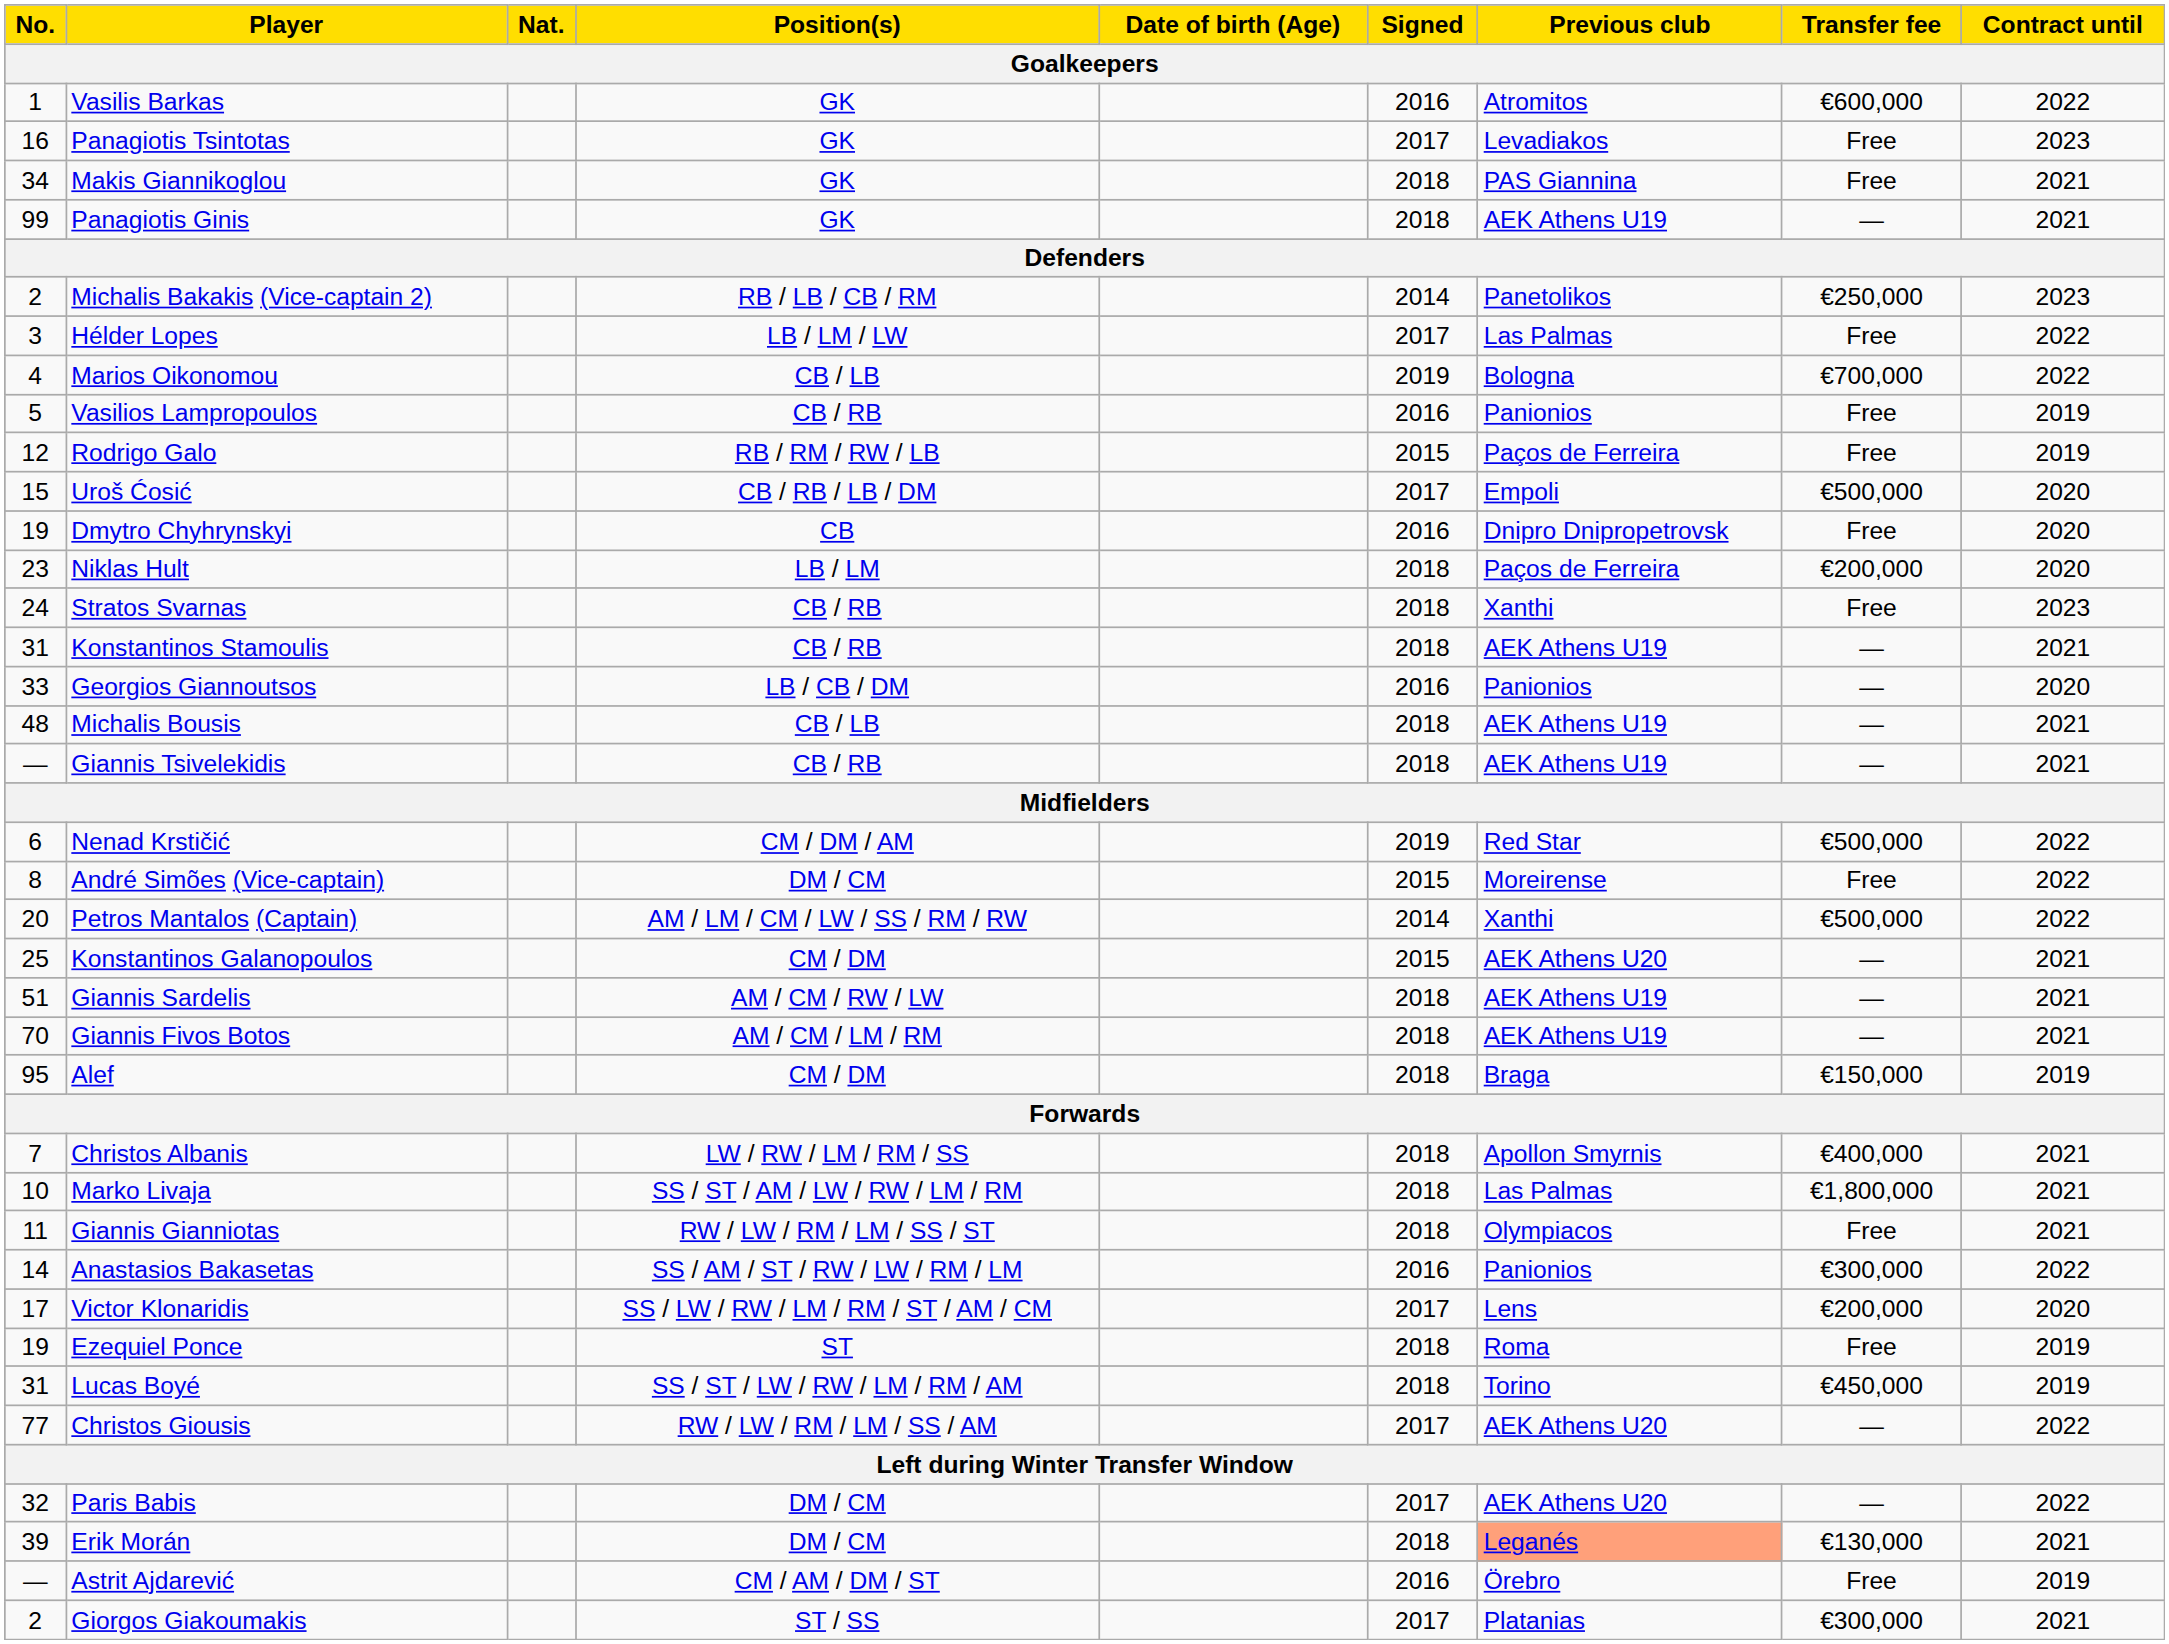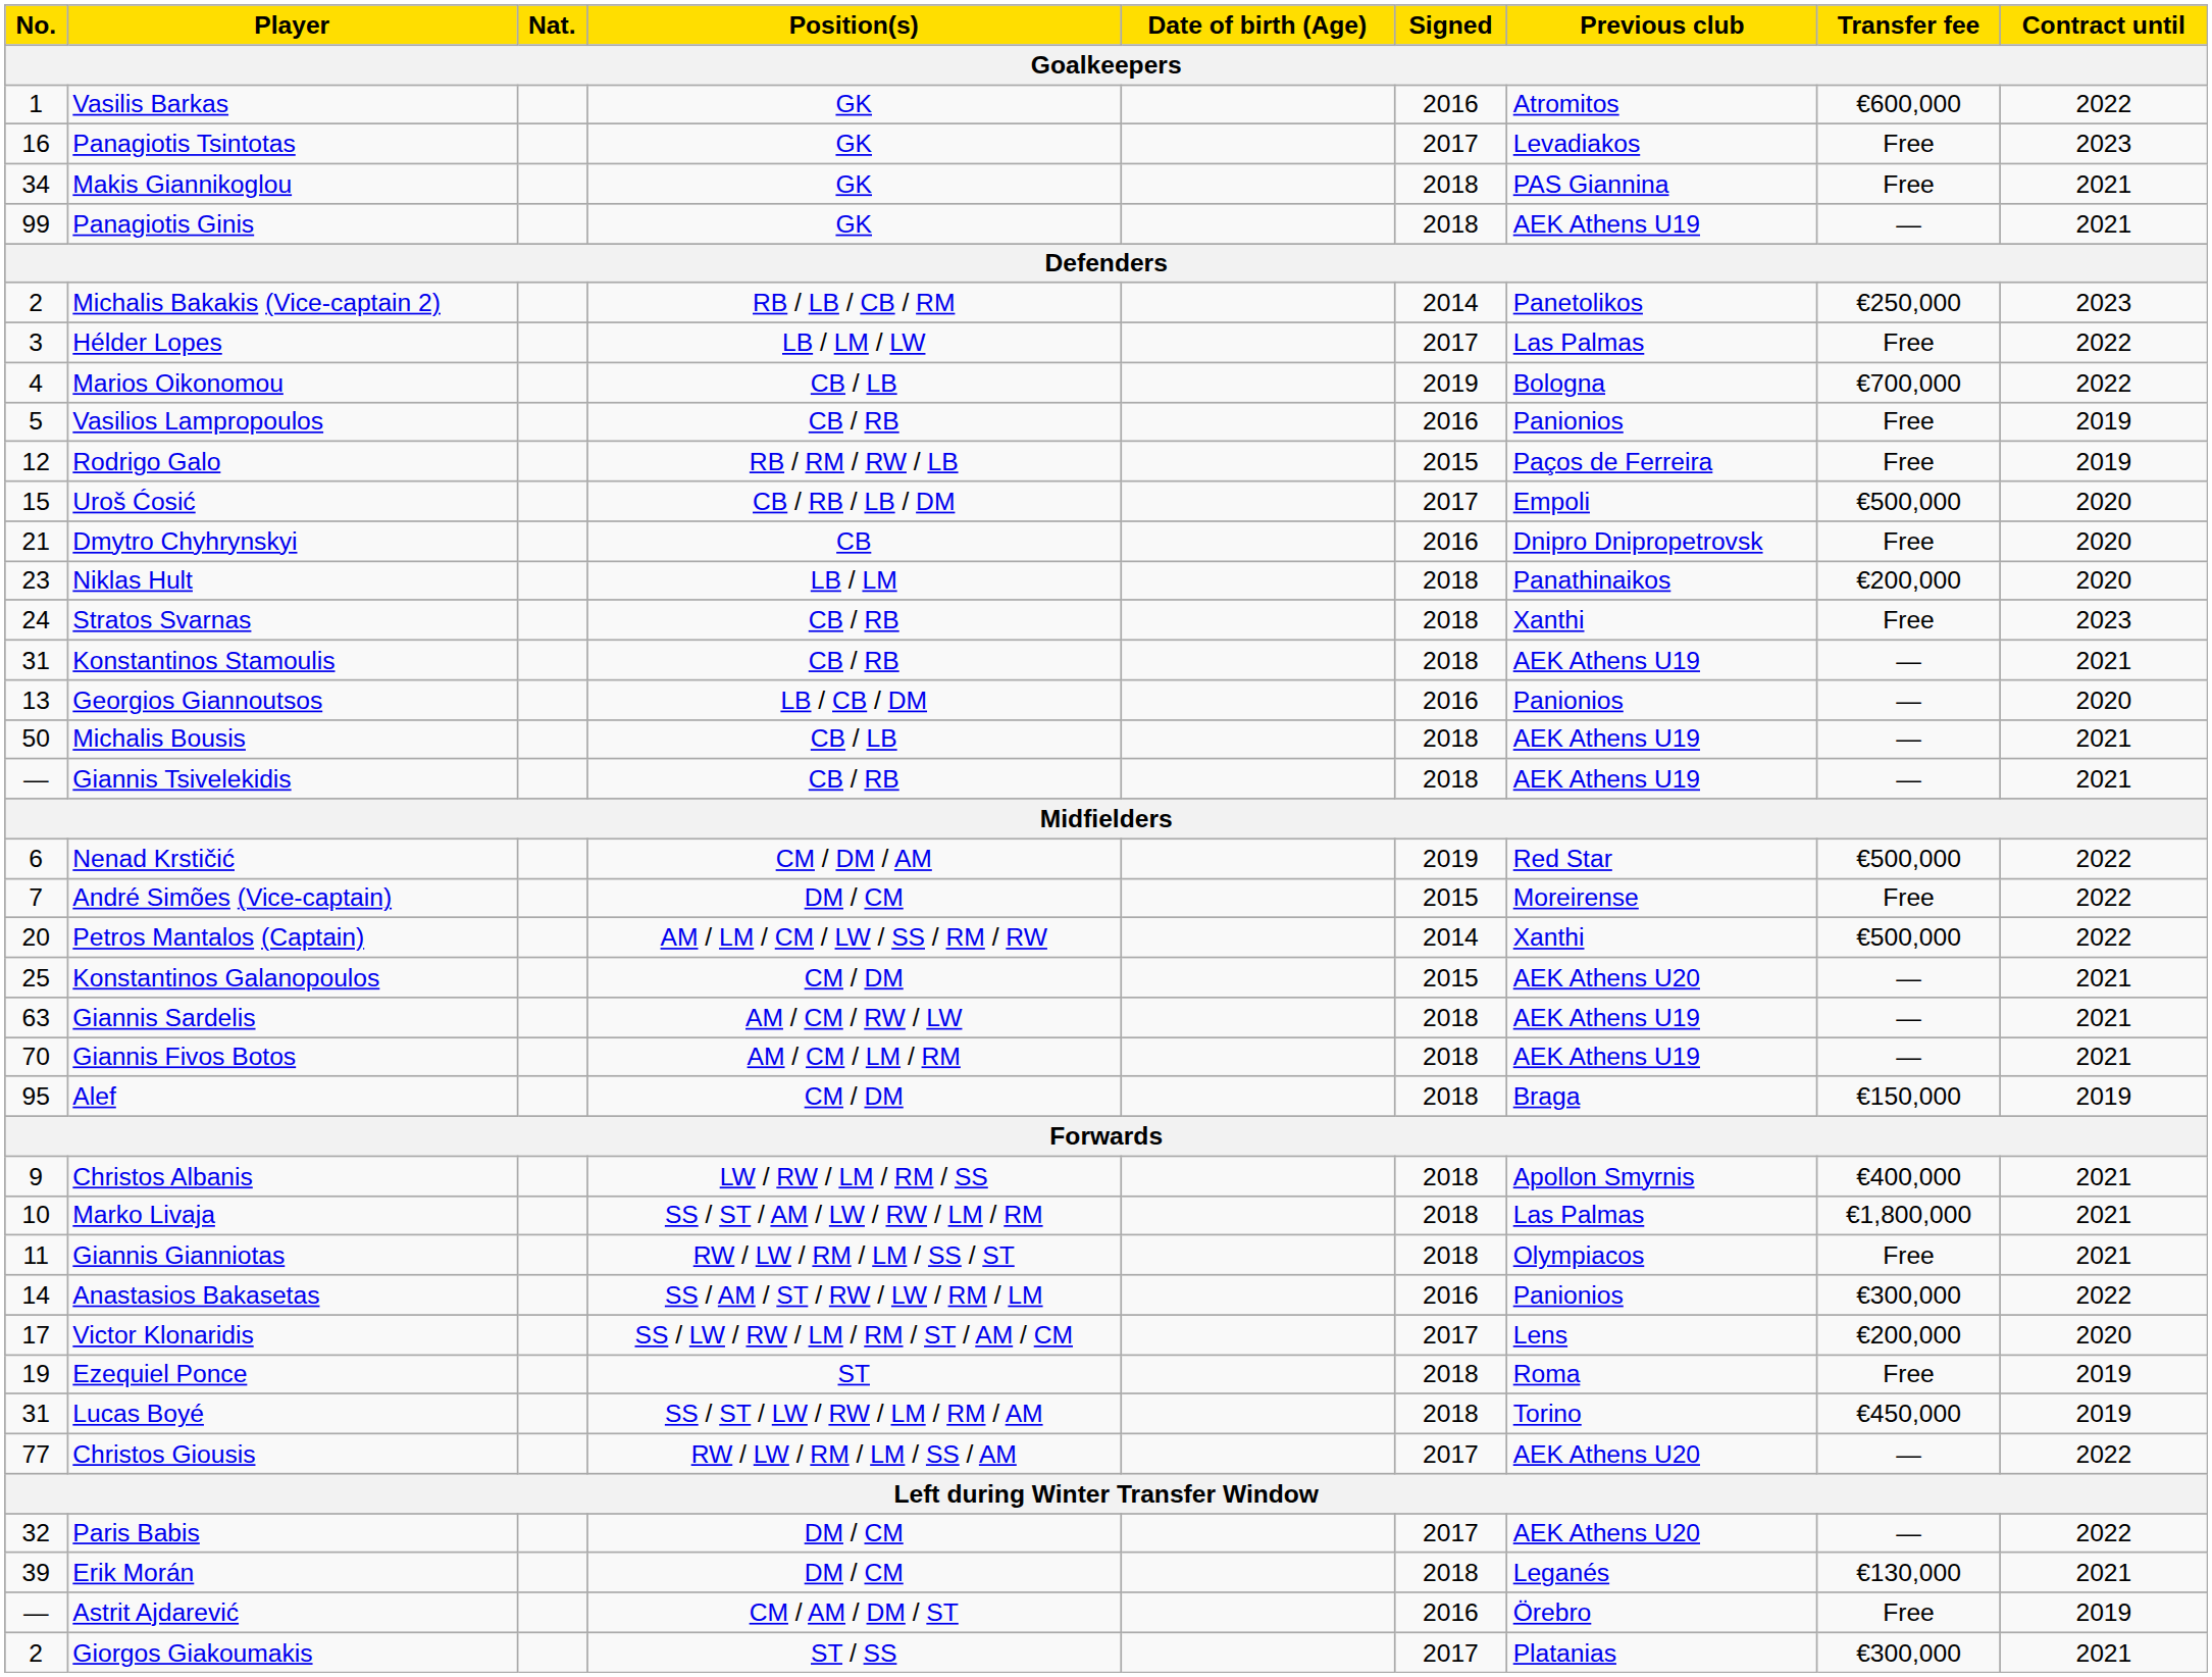Dmytro Chyhrynskyi | No.: 19 -> 21
Niklas Hult | Previous club: Paços de Ferreira -> Panathinaikos
Georgios Giannoutsos | No.: 33 -> 13
Michalis Bousis | No.: 48 -> 50
André Simões (Vice-captain) | No.: 8 -> 7
Giannis Sardelis | No.: 51 -> 63
Christos Albanis | No.: 7 -> 9
Erik Morán | Previous club: lightsalmon background -> no background
